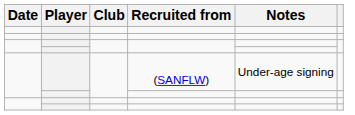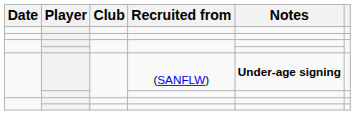(SANFLW) | Notes: normal -> bold
